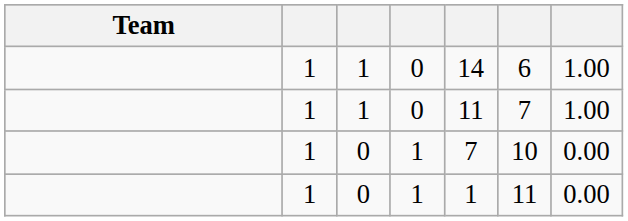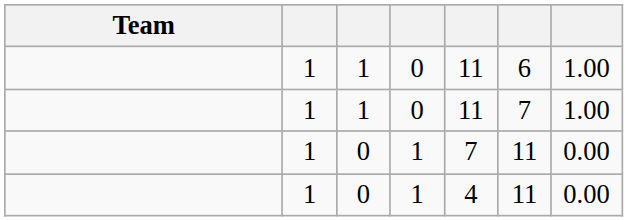row 2 | column 5: 14 -> 11
row 4 | column 6: 10 -> 11
row 5 | column 5: 1 -> 4
